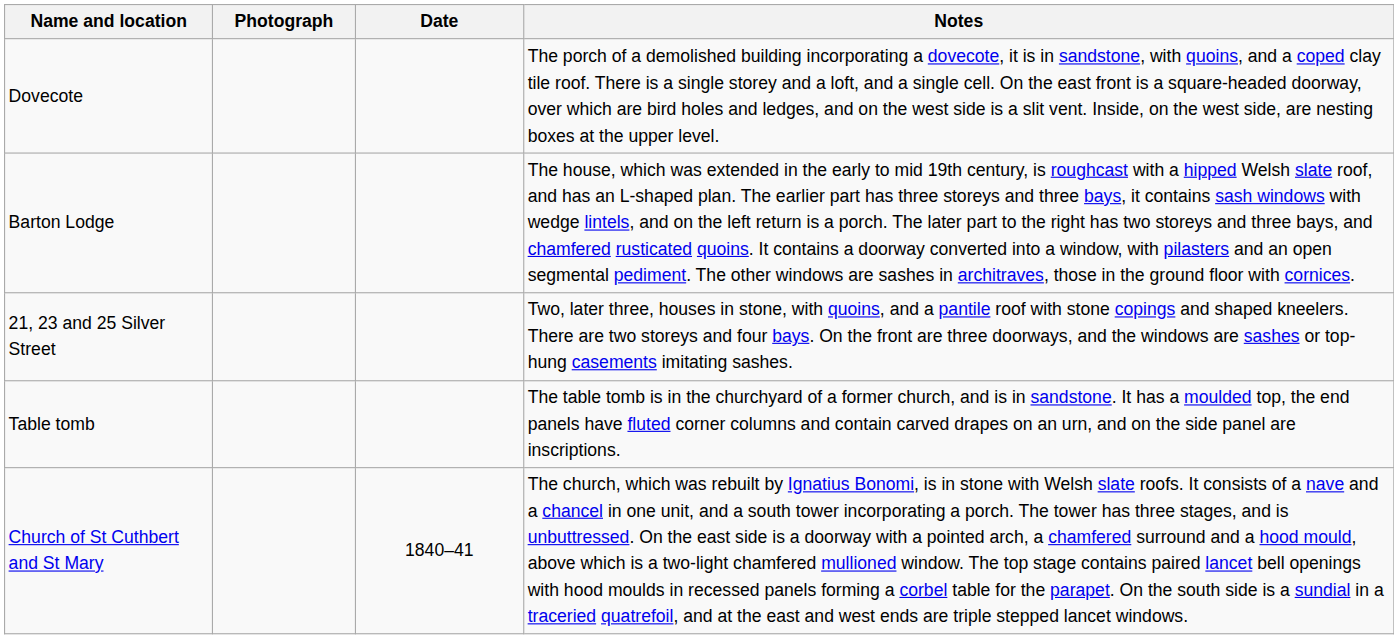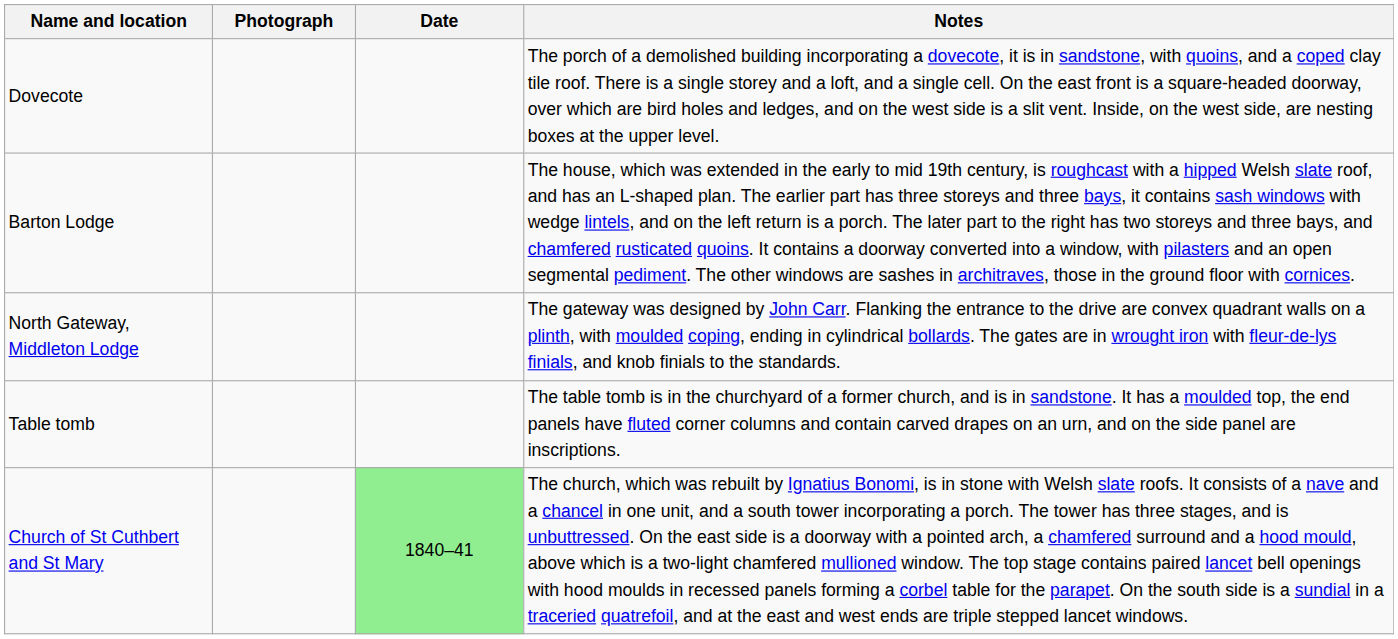+ row: North Gateway, Middleton Lodge | The gateway was designed by John Carr. Flanking the entrance to the drive are convex quadrant walls on a plinth, with moulded coping, ending in cylindrical bollards. The gates are in wrought iron with fleur-de-lys finials, and knob finials to the standards.
- row: 21, 23 and 25 Silver Street | Two, later three, houses in stone, with quoins, and a pantile roof with stone copings and shaped kneelers. There are two storeys and four bays. On the front are three doorways, and the windows are sashes or top-hung casements imitating sashes.
Church of St Cuthbert and St Mary | Date: no background -> lightgreen background
